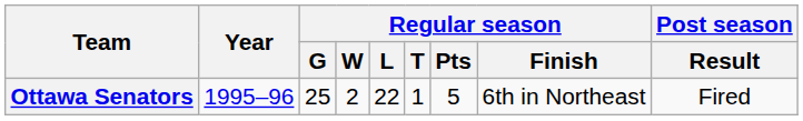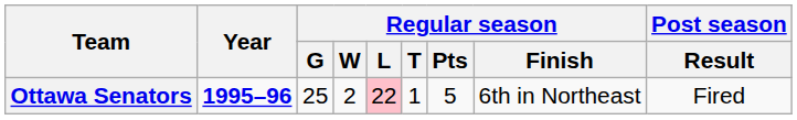Ottawa Senators | Year: normal -> bold
Ottawa Senators | Regular season / L: no background -> pink background
